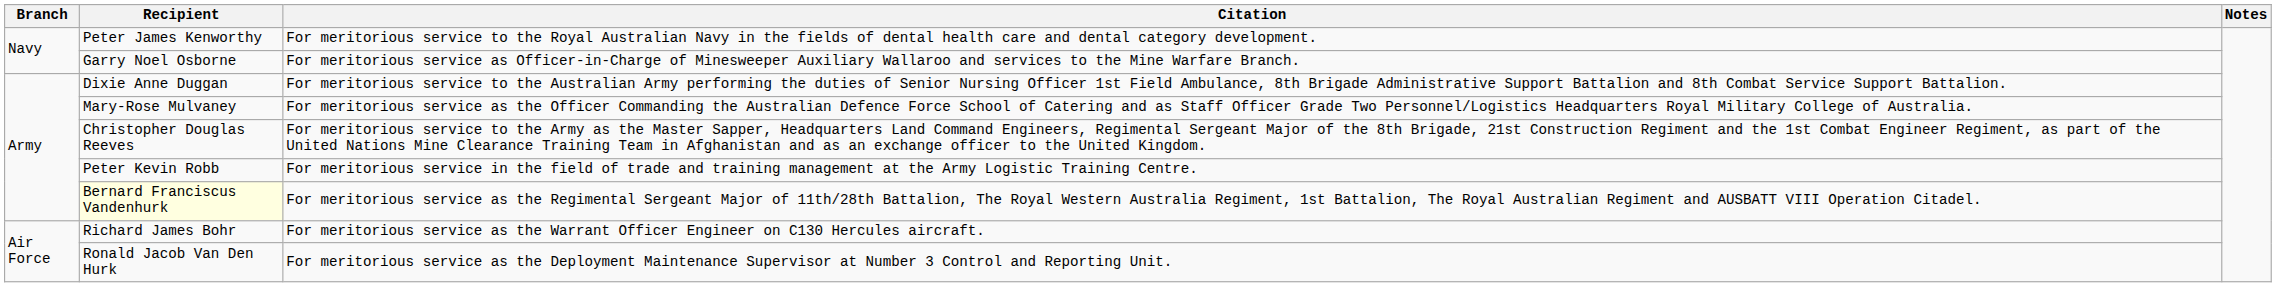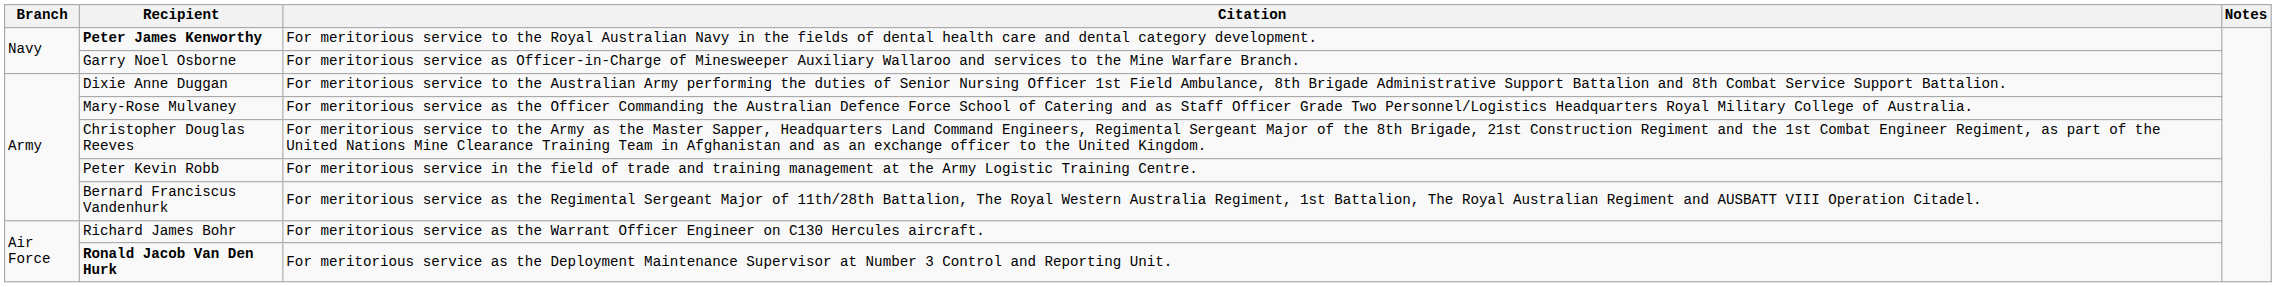Peter James Kenworthy | Recipient: normal -> bold
Bernard Franciscus Vandenhurk | Recipient: lightyellow background -> no background
Ronald Jacob Van Den Hurk | Recipient: normal -> bold
